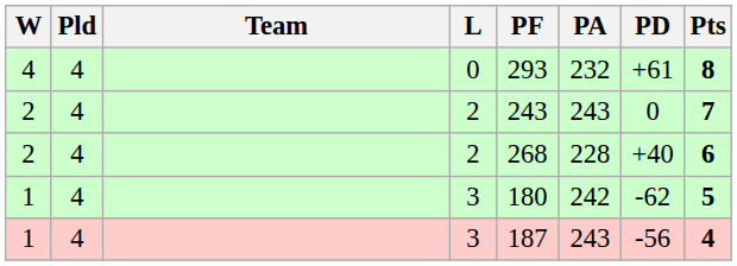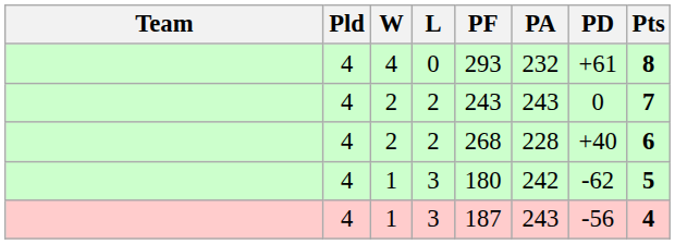columns swapped: Team <-> W
